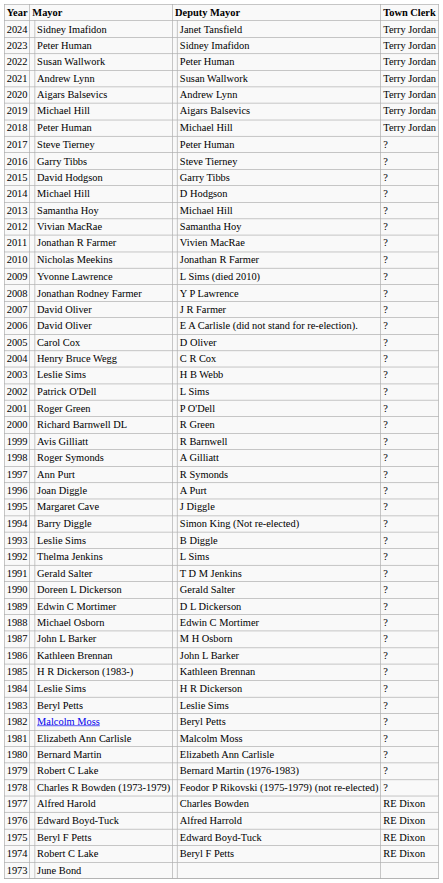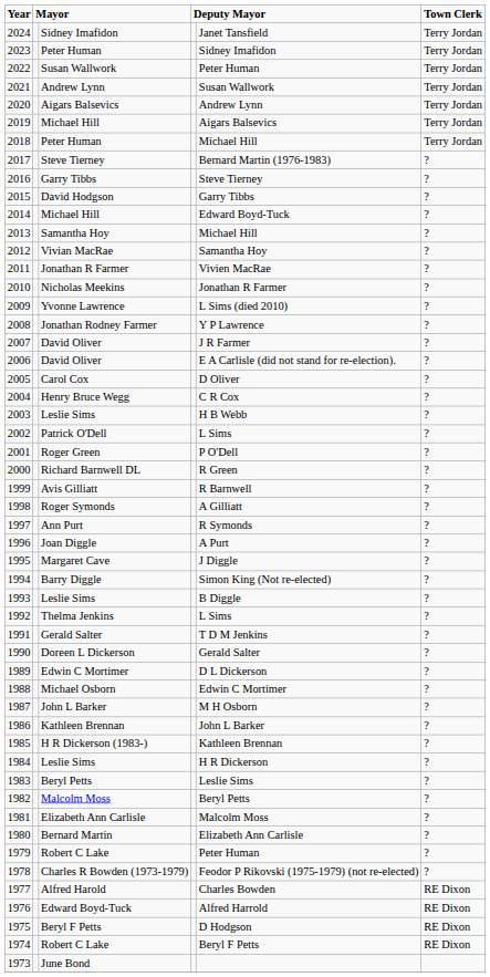2017 | column 5: Peter Human -> Bernard Martin (1976-1983)
2014 | column 5: D Hodgson -> Edward Boyd-Tuck
1979 | column 5: Bernard Martin (1976-1983) -> Peter Human
1975 | column 5: Edward Boyd-Tuck -> D Hodgson
